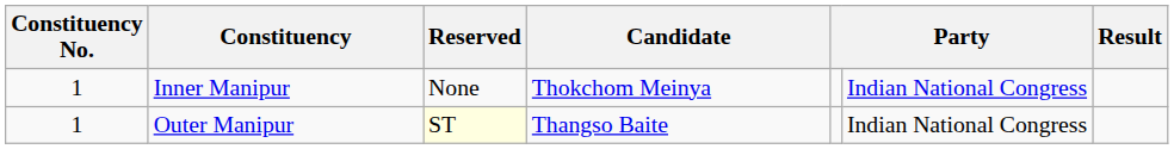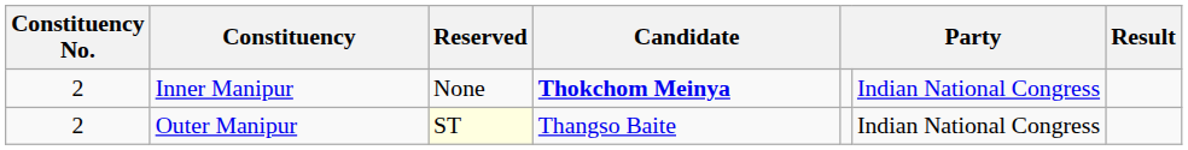Inner Manipur | Constituency No.: 1 -> 2
Inner Manipur | Candidate: normal -> bold
Outer Manipur | Constituency No.: 1 -> 2
